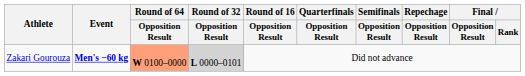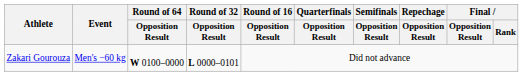Zakari Gourouza | Event: bold -> normal
Zakari Gourouza | Round of 64 / Opposition Result: lightsalmon background -> no background
Zakari Gourouza | Round of 32 / Opposition Result: lightgrey background -> no background
